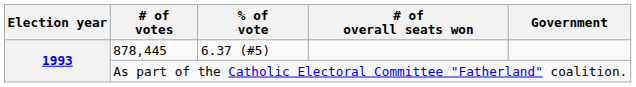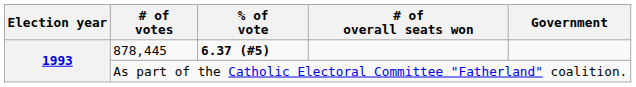878,445 | % of vote: normal -> bold
